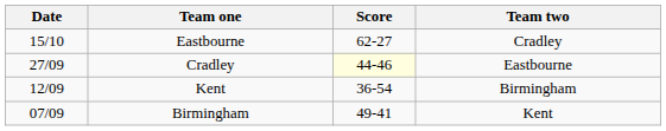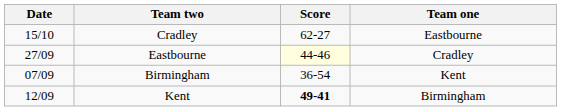columns swapped: Team one <-> Team two
row 4 | Date: 12/09 -> 07/09
row 5 | Date: 07/09 -> 12/09
row 5 | Score: normal -> bold
